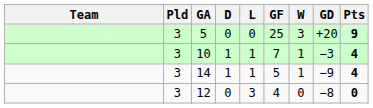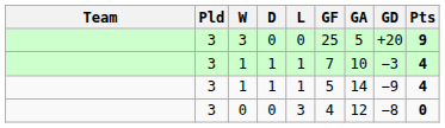columns swapped: W <-> GA
